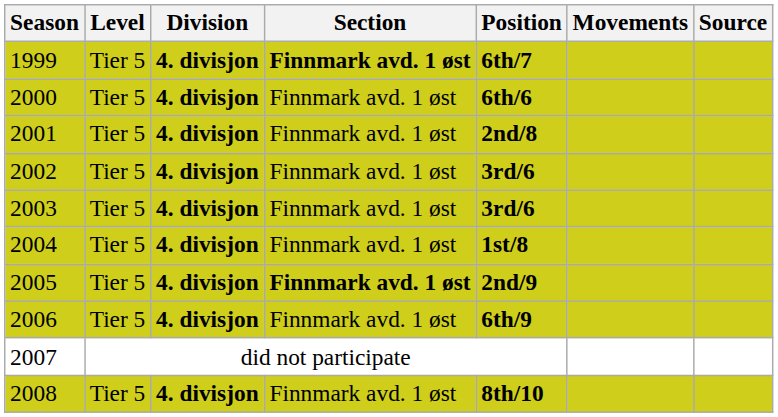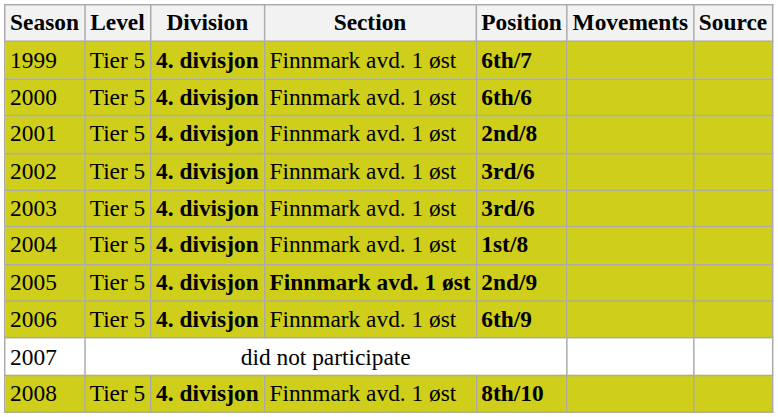1999 | Section: bold -> normal
